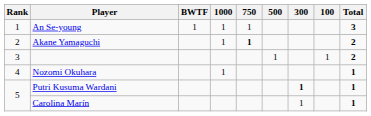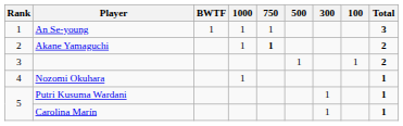Putri Kusuma Wardani | 300: bold -> normal
